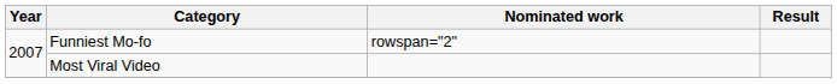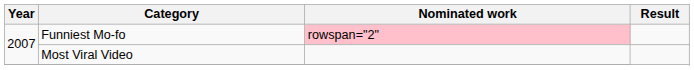Funniest Mo-fo | Nominated work: no background -> pink background
